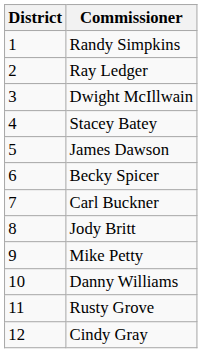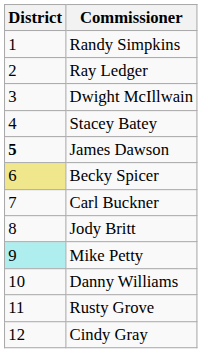James Dawson | District: normal -> bold
Becky Spicer | District: no background -> khaki background
Mike Petty | District: no background -> paleturquoise background
